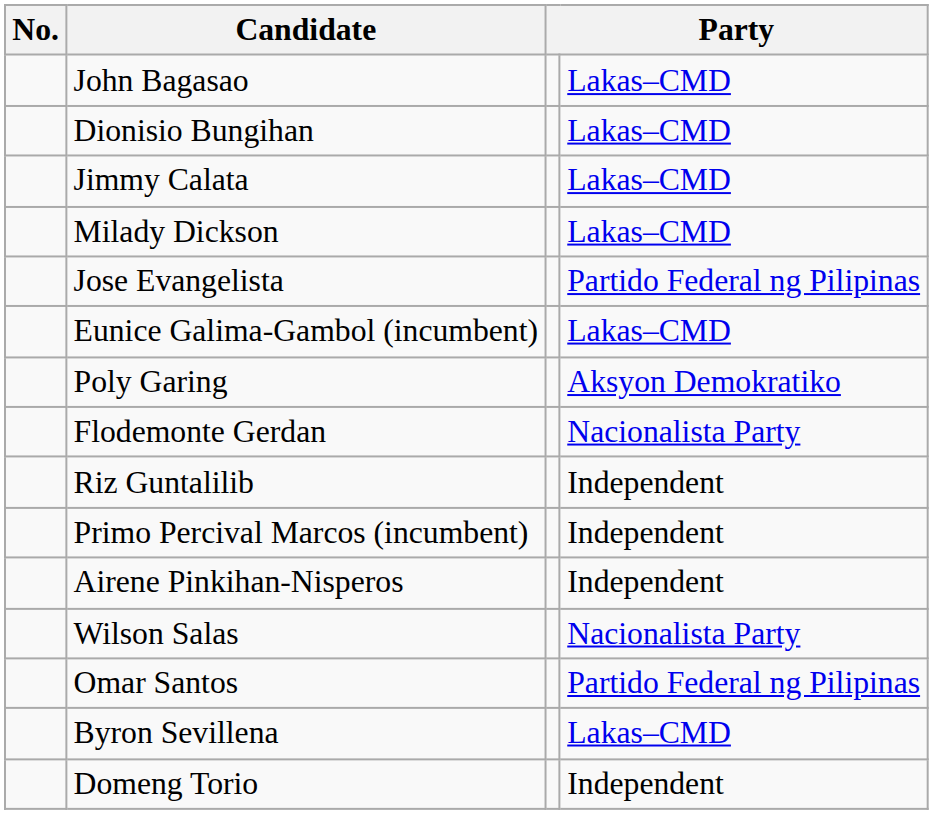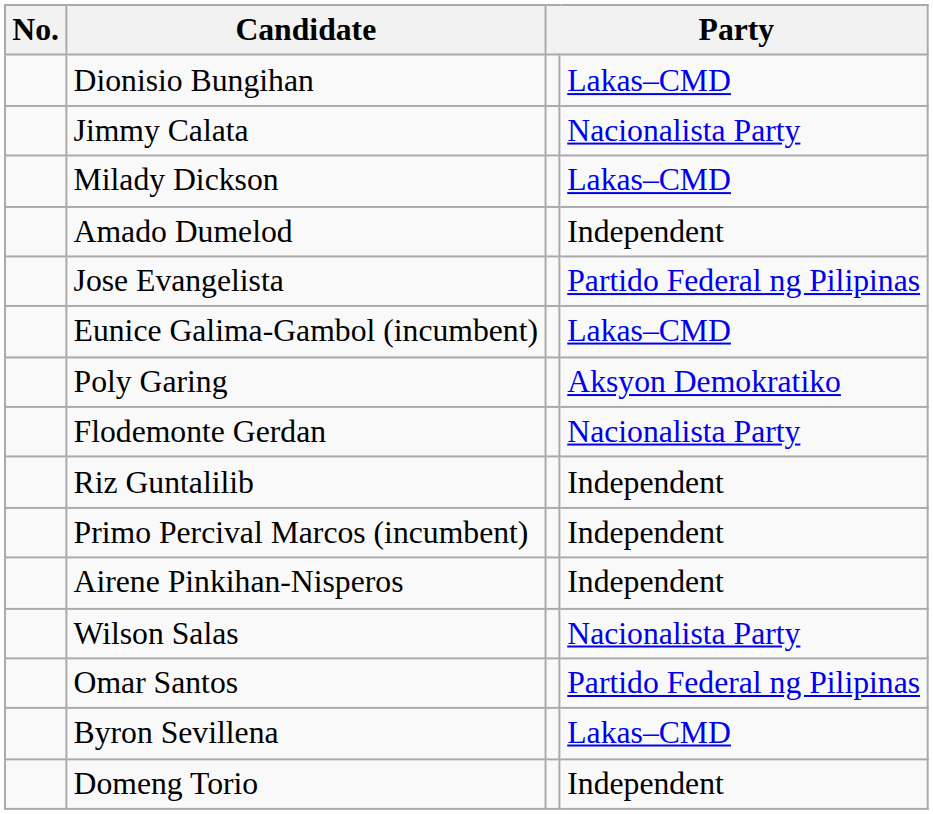- row: John Bagasao | Lakas–CMD
Jimmy Calata | column 4: Lakas–CMD -> Nacionalista Party
+ row: Amado Dumelod | Independent
